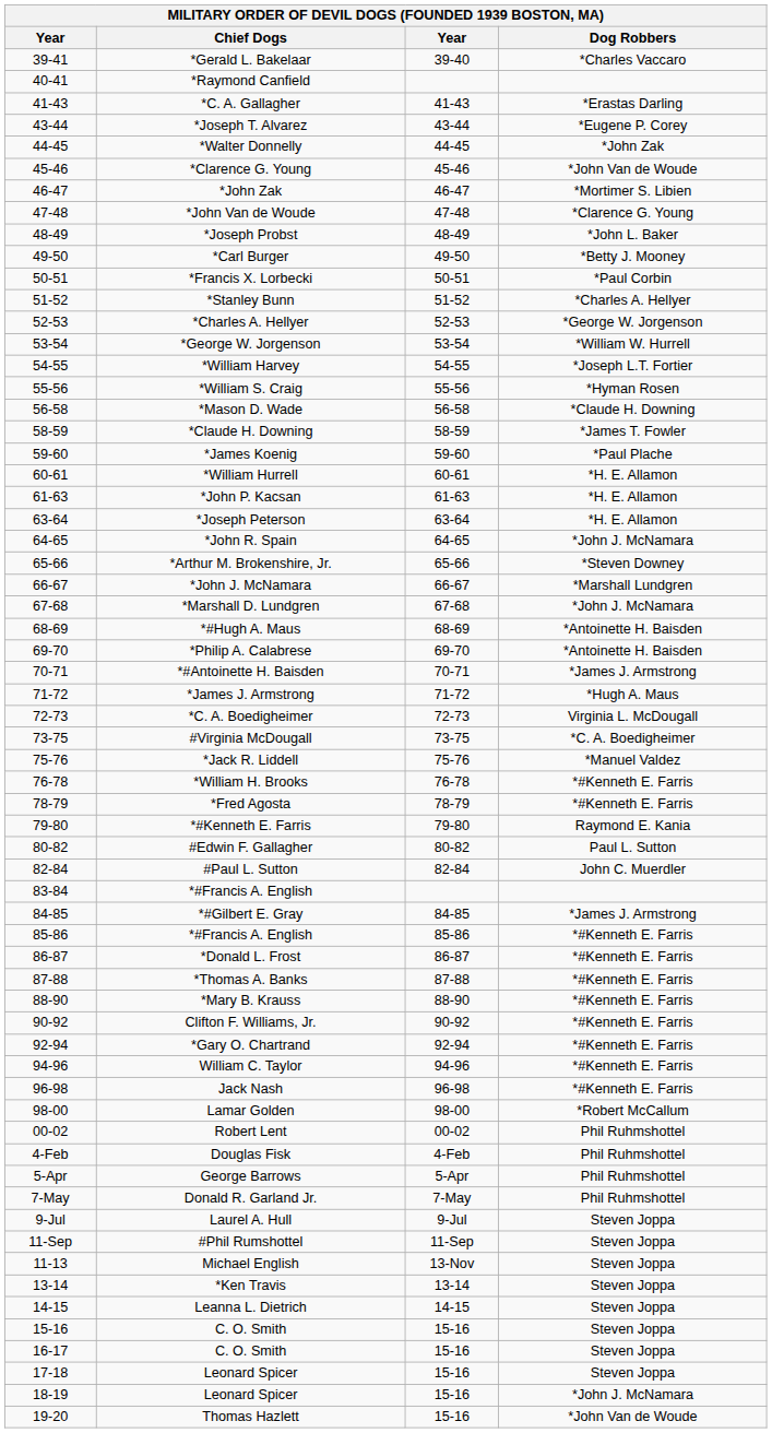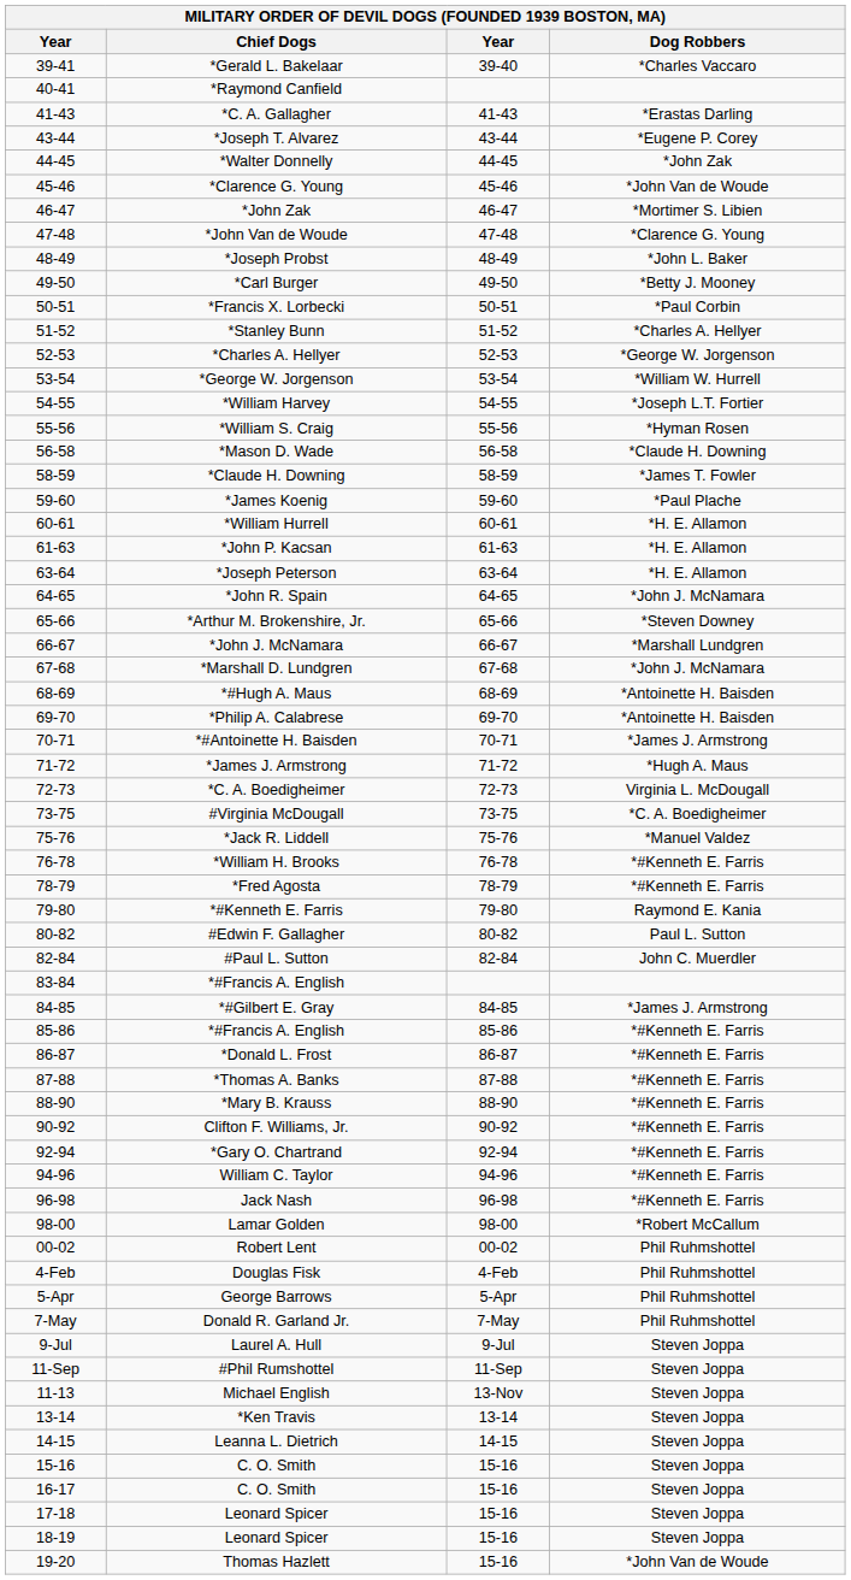18-19 / Leonard Spicer | Dog Robbers: *John J. McNamara -> Steven Joppa
